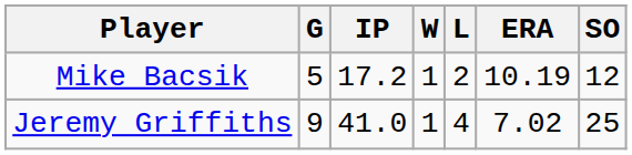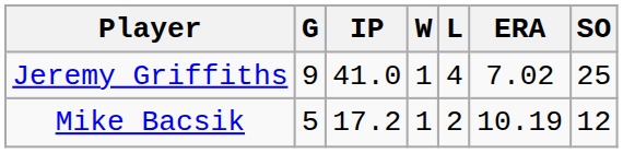rows swapped: Jeremy Griffiths <-> Mike Bacsik
